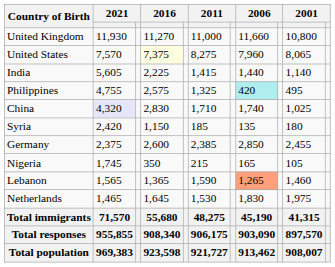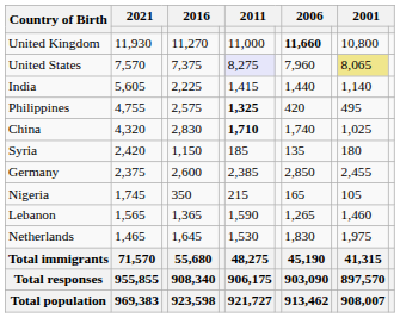United Kingdom | column 8: normal -> bold
United States | column 4: lightyellow background -> no background
United States | column 6: no background -> lavender background
United States | column 10: no background -> khaki background
Philippines | column 6: normal -> bold
Philippines | column 8: paleturquoise background -> no background
China | column 2: lavender background -> no background
China | column 6: normal -> bold
Lebanon | column 8: lightsalmon background -> no background
